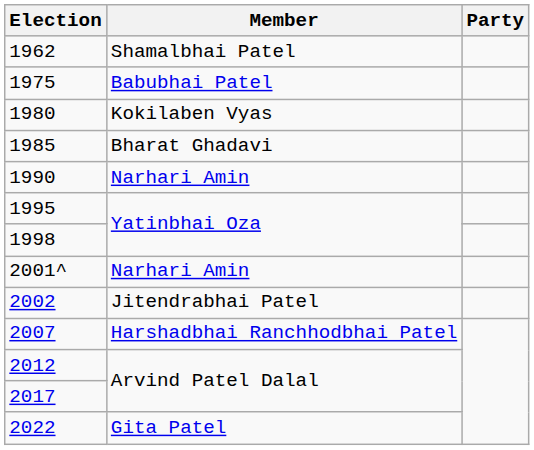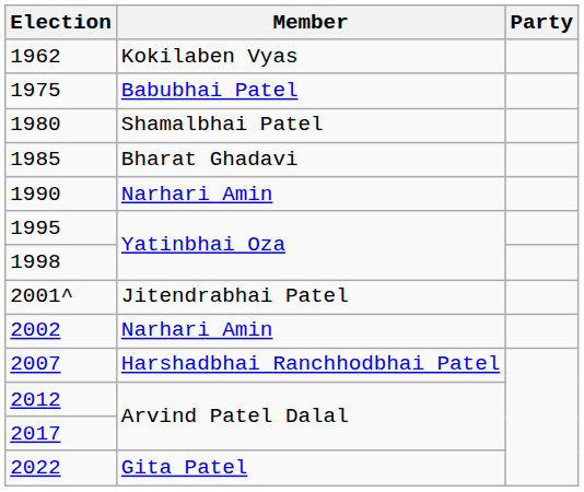1962 | Member: Shamalbhai Patel -> Kokilaben Vyas
1980 | Member: Kokilaben Vyas -> Shamalbhai Patel
2001^ | Member: Narhari Amin -> Jitendrabhai Patel
2002 | Member: Jitendrabhai Patel -> Narhari Amin
